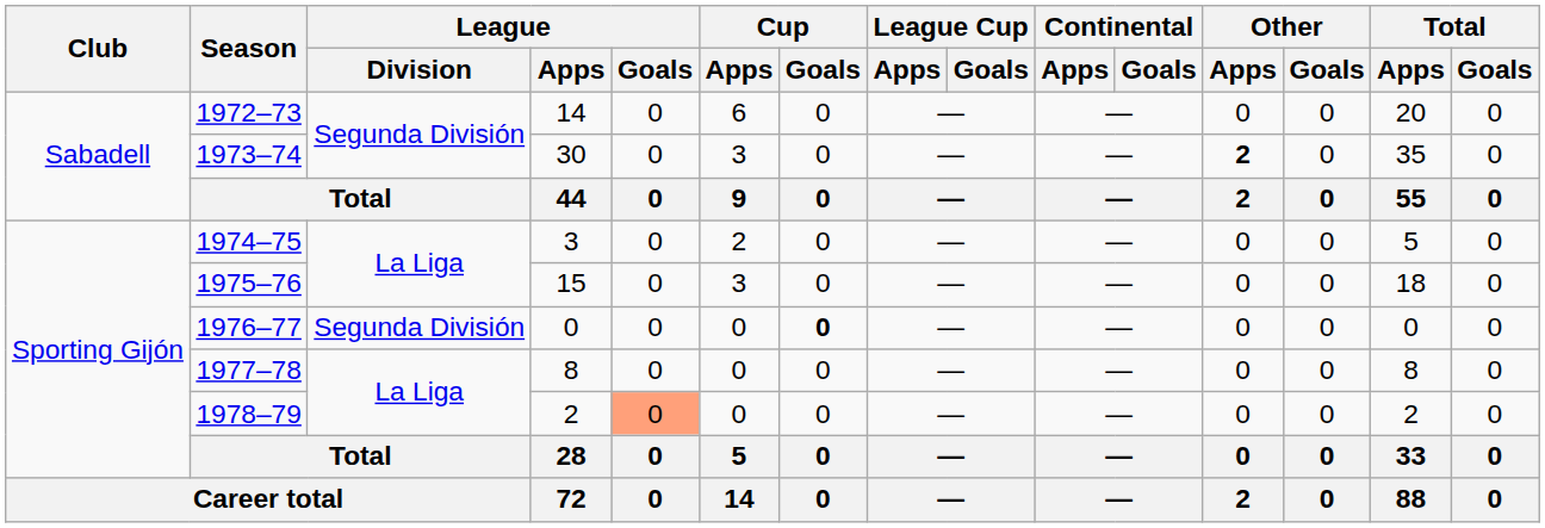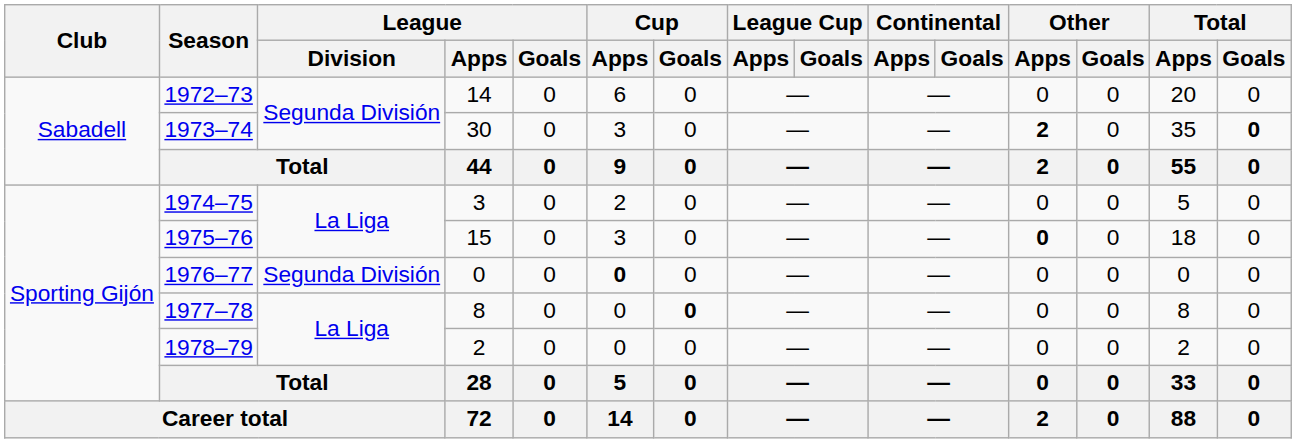1973–74 | Total / Goals: normal -> bold
1975–76 | Other / Apps: normal -> bold
1976–77 | Cup / Apps: normal -> bold
1976–77 | Cup / Goals: bold -> normal
1977–78 | Cup / Goals: normal -> bold
1978–79 | League / Goals: lightsalmon background -> no background
